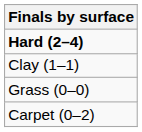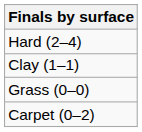row 2 | column 1: bold -> normal
